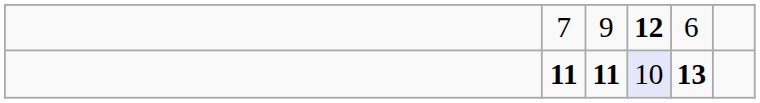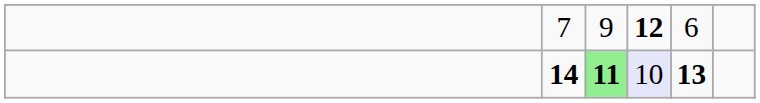row 2 | column 2: 11 -> 14
row 2 | column 3: no background -> lightgreen background
